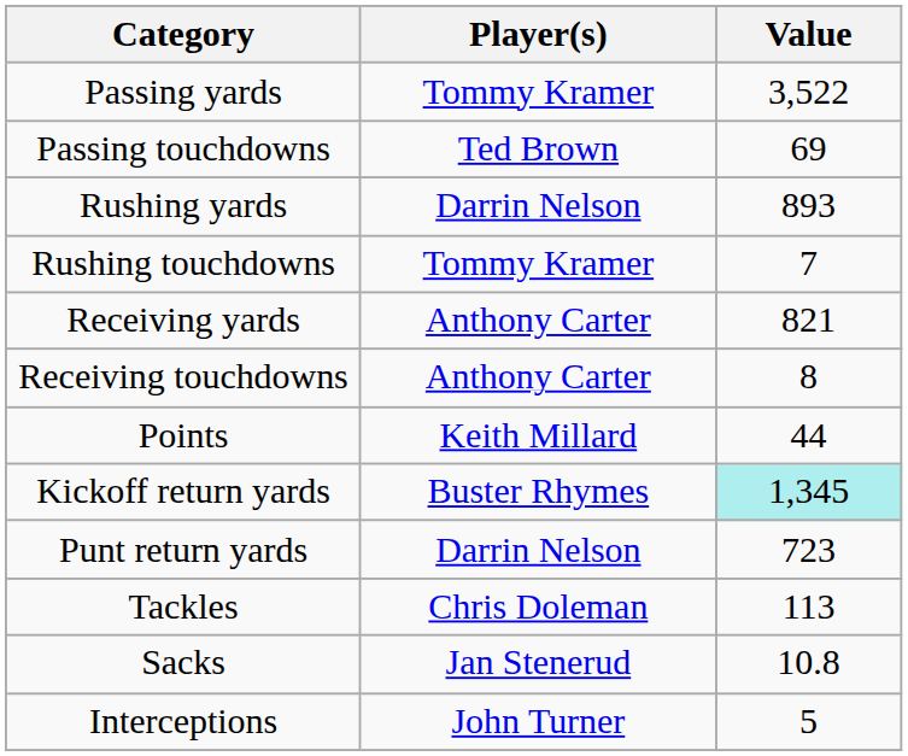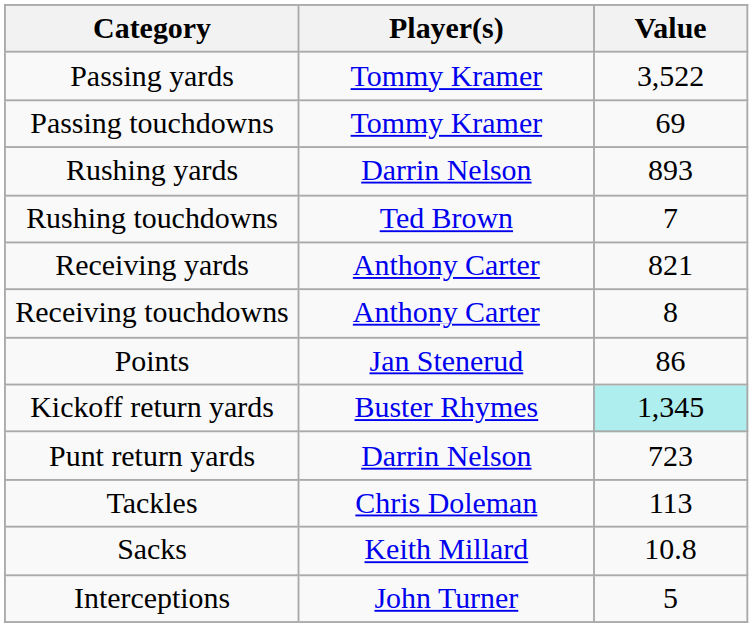Passing touchdowns | Player(s): Ted Brown -> Tommy Kramer
Rushing touchdowns | Player(s): Tommy Kramer -> Ted Brown
Points | Player(s): Keith Millard -> Jan Stenerud
Points | Value: 44 -> 86
Sacks | Player(s): Jan Stenerud -> Keith Millard
